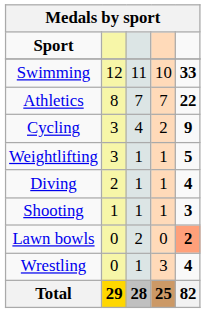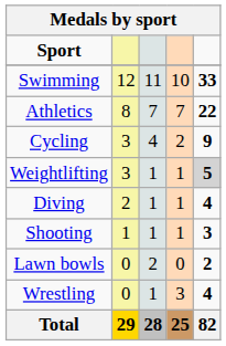Weightlifting | column 5: no background -> lightgrey background
Lawn bowls | column 5: lightsalmon background -> no background
